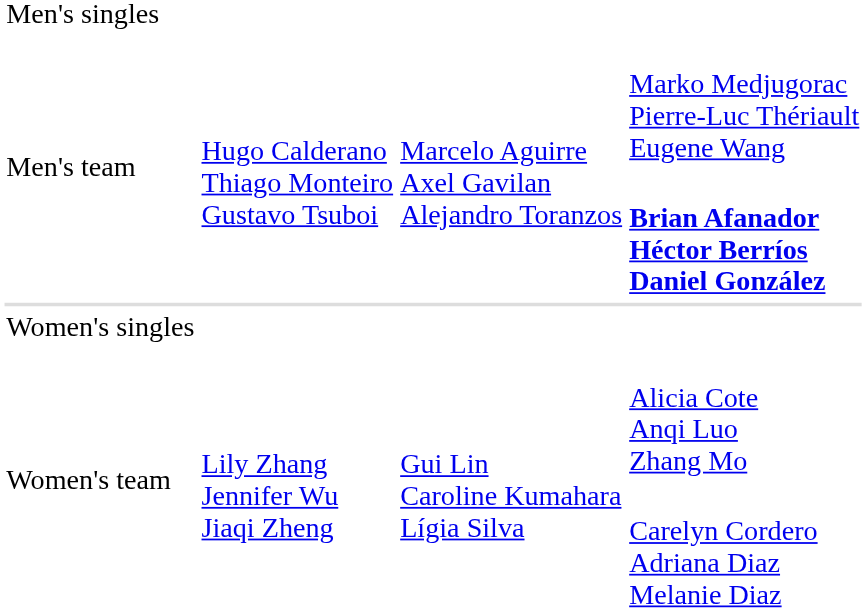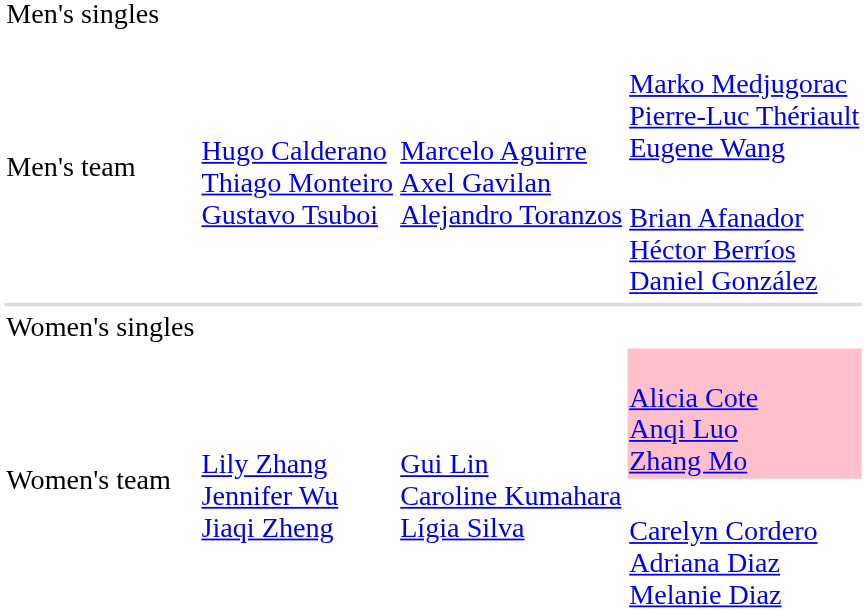Men's team / Brian Afanador Héctor Berríos Daniel González | column 4: bold -> normal
Women's team / Alicia Cote Anqi Luo Zhang Mo | column 4: no background -> pink background
